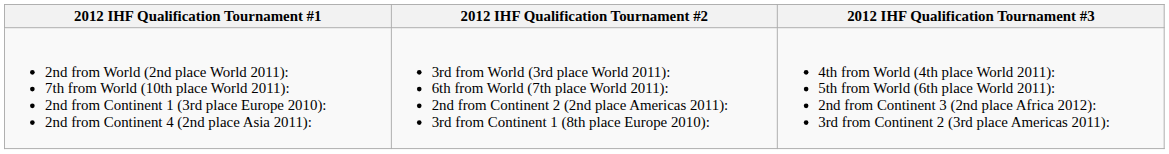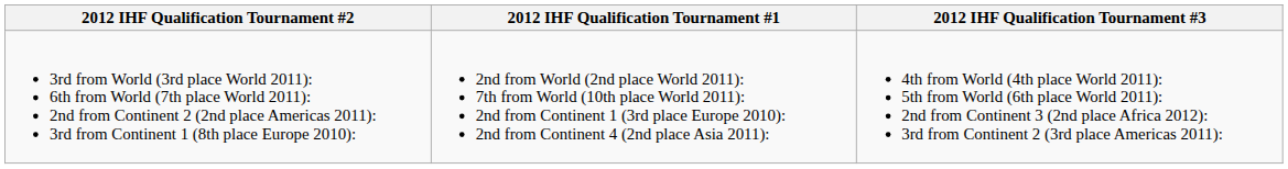columns swapped: 2012 IHF Qualification Tournament #1 <-> 2012 IHF Qualification Tournament #2
